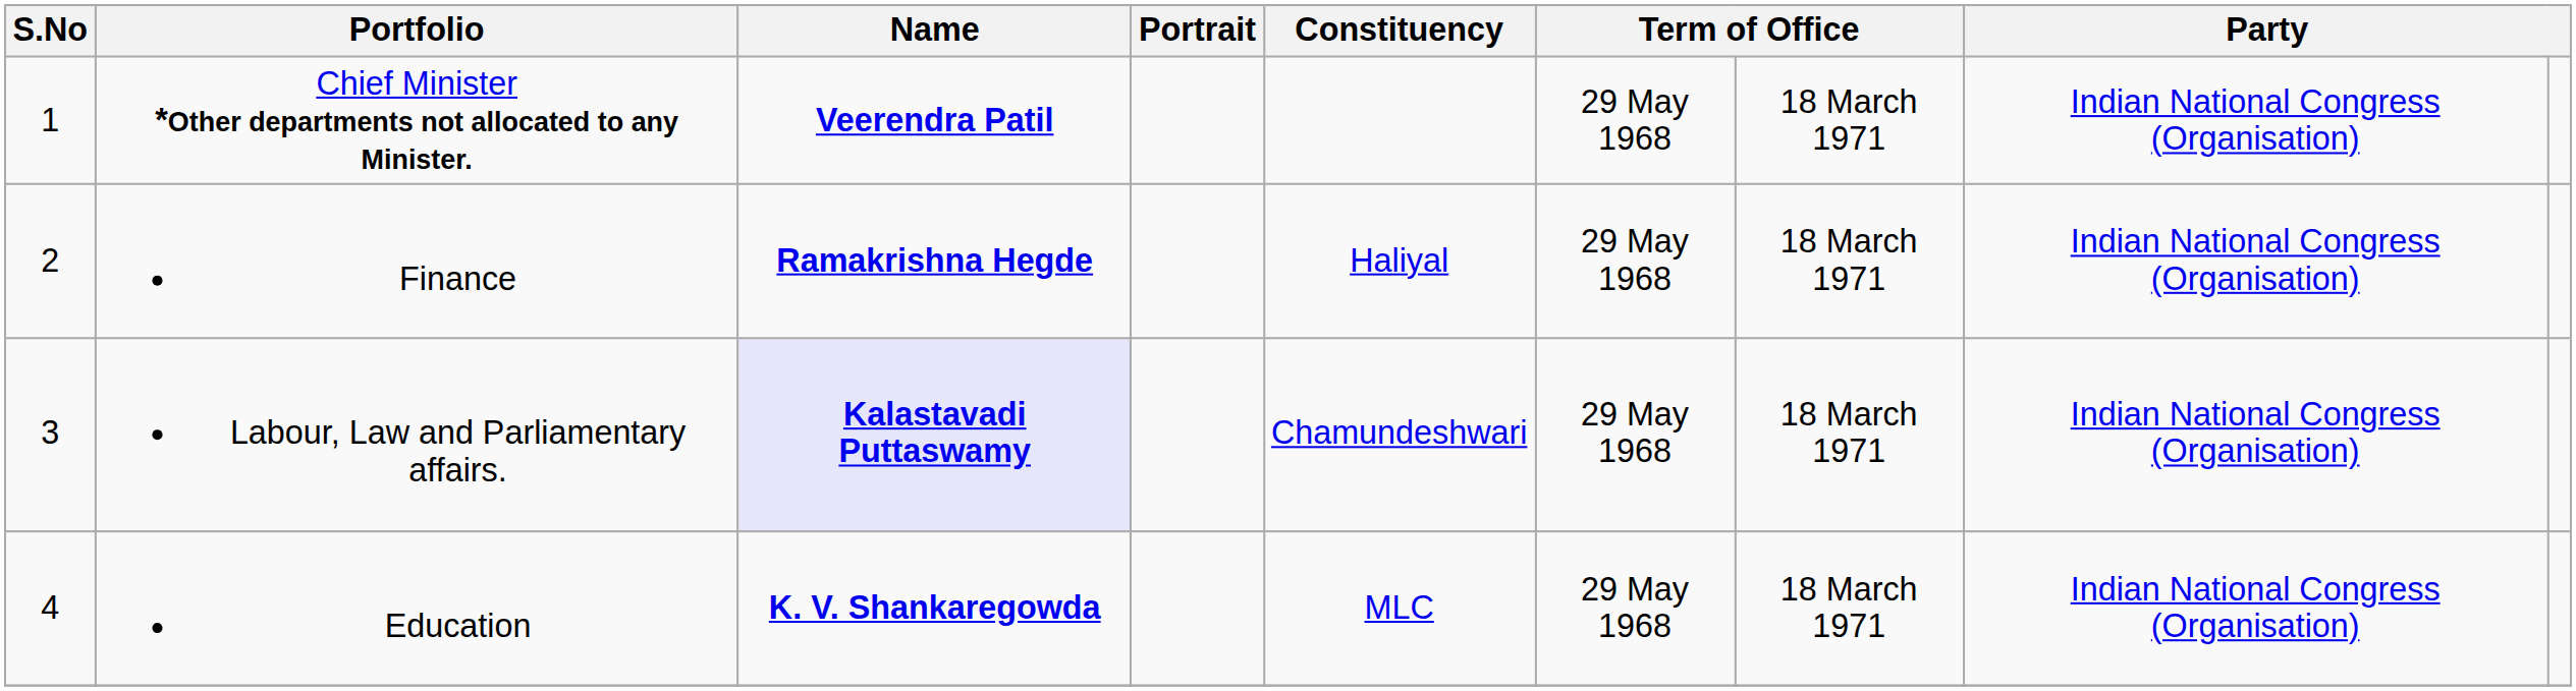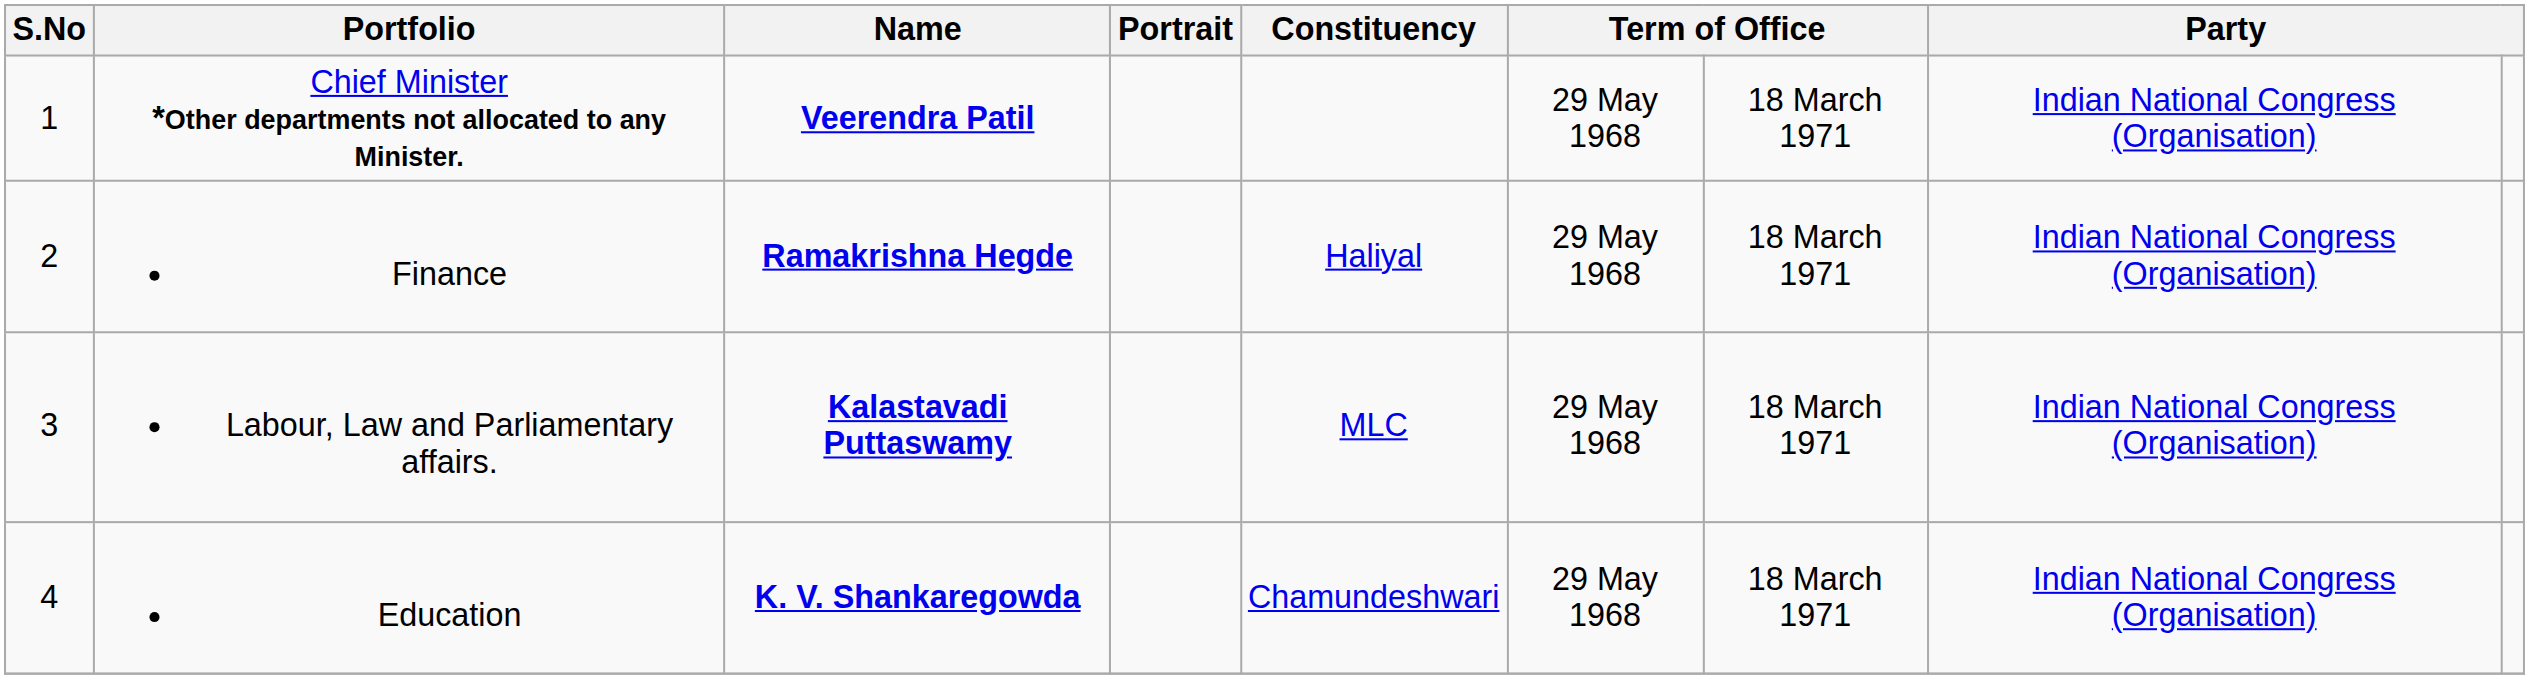Labour, Law and Parliamentary affairs. | Name: lavender background -> no background
Labour, Law and Parliamentary affairs. | Constituency: Chamundeshwari -> MLC
Education | Constituency: MLC -> Chamundeshwari
